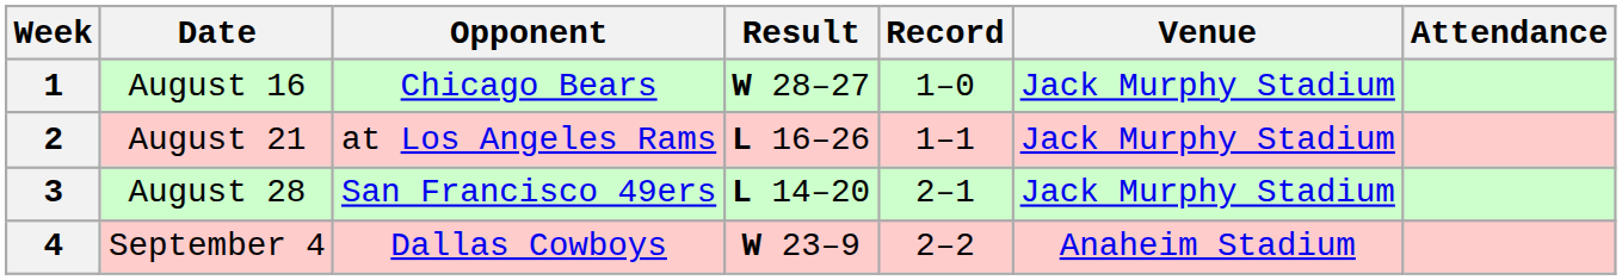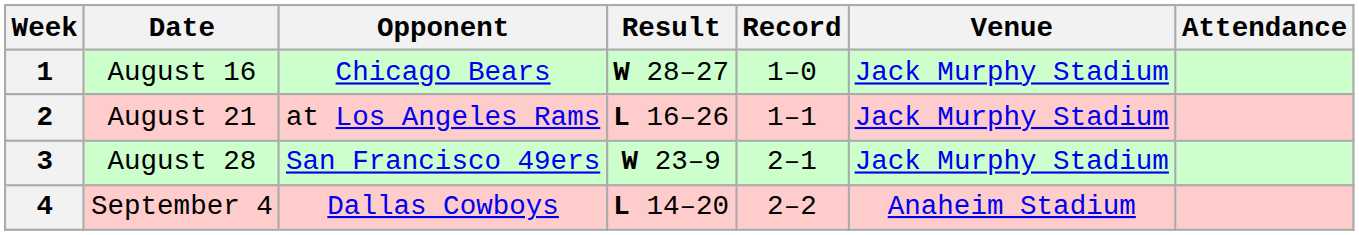3 | Result: L 14–20 -> W 23–9
4 | Result: W 23–9 -> L 14–20
